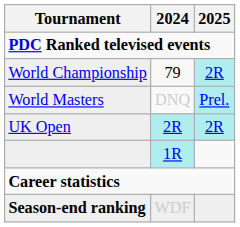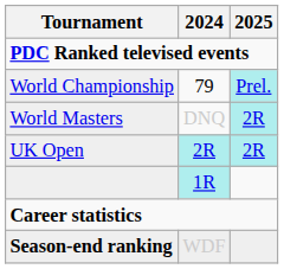World Championship | 2025: 2R -> Prel.
World Masters | 2025: Prel. -> 2R
